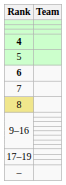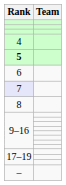row 5 | Rank: bold -> normal
row 6 | Rank: normal -> bold
row 7 | Rank: bold -> normal
row 8 | Rank: no background -> lavender background
row 9 | Rank: khaki background -> no background
